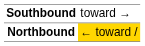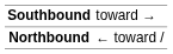Northbound | column 2: gold background -> no background
